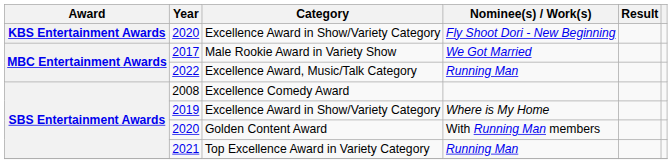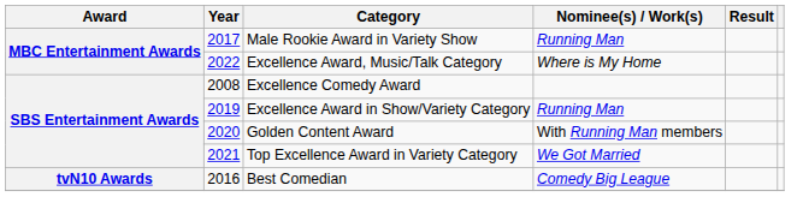- row: KBS Entertainment Awards | 2020 | Excellence Award in Show/Variety Category | Fly Shoot Dori - New Beginning
2017 | Nominee(s) / Work(s): We Got Married -> Running Man
2022 | Nominee(s) / Work(s): Running Man -> Where is My Home
2019 | Nominee(s) / Work(s): Where is My Home -> Running Man
2021 | Nominee(s) / Work(s): Running Man -> We Got Married
+ row: tvN10 Awards | 2016 | Best Comedian | Comedy Big League
